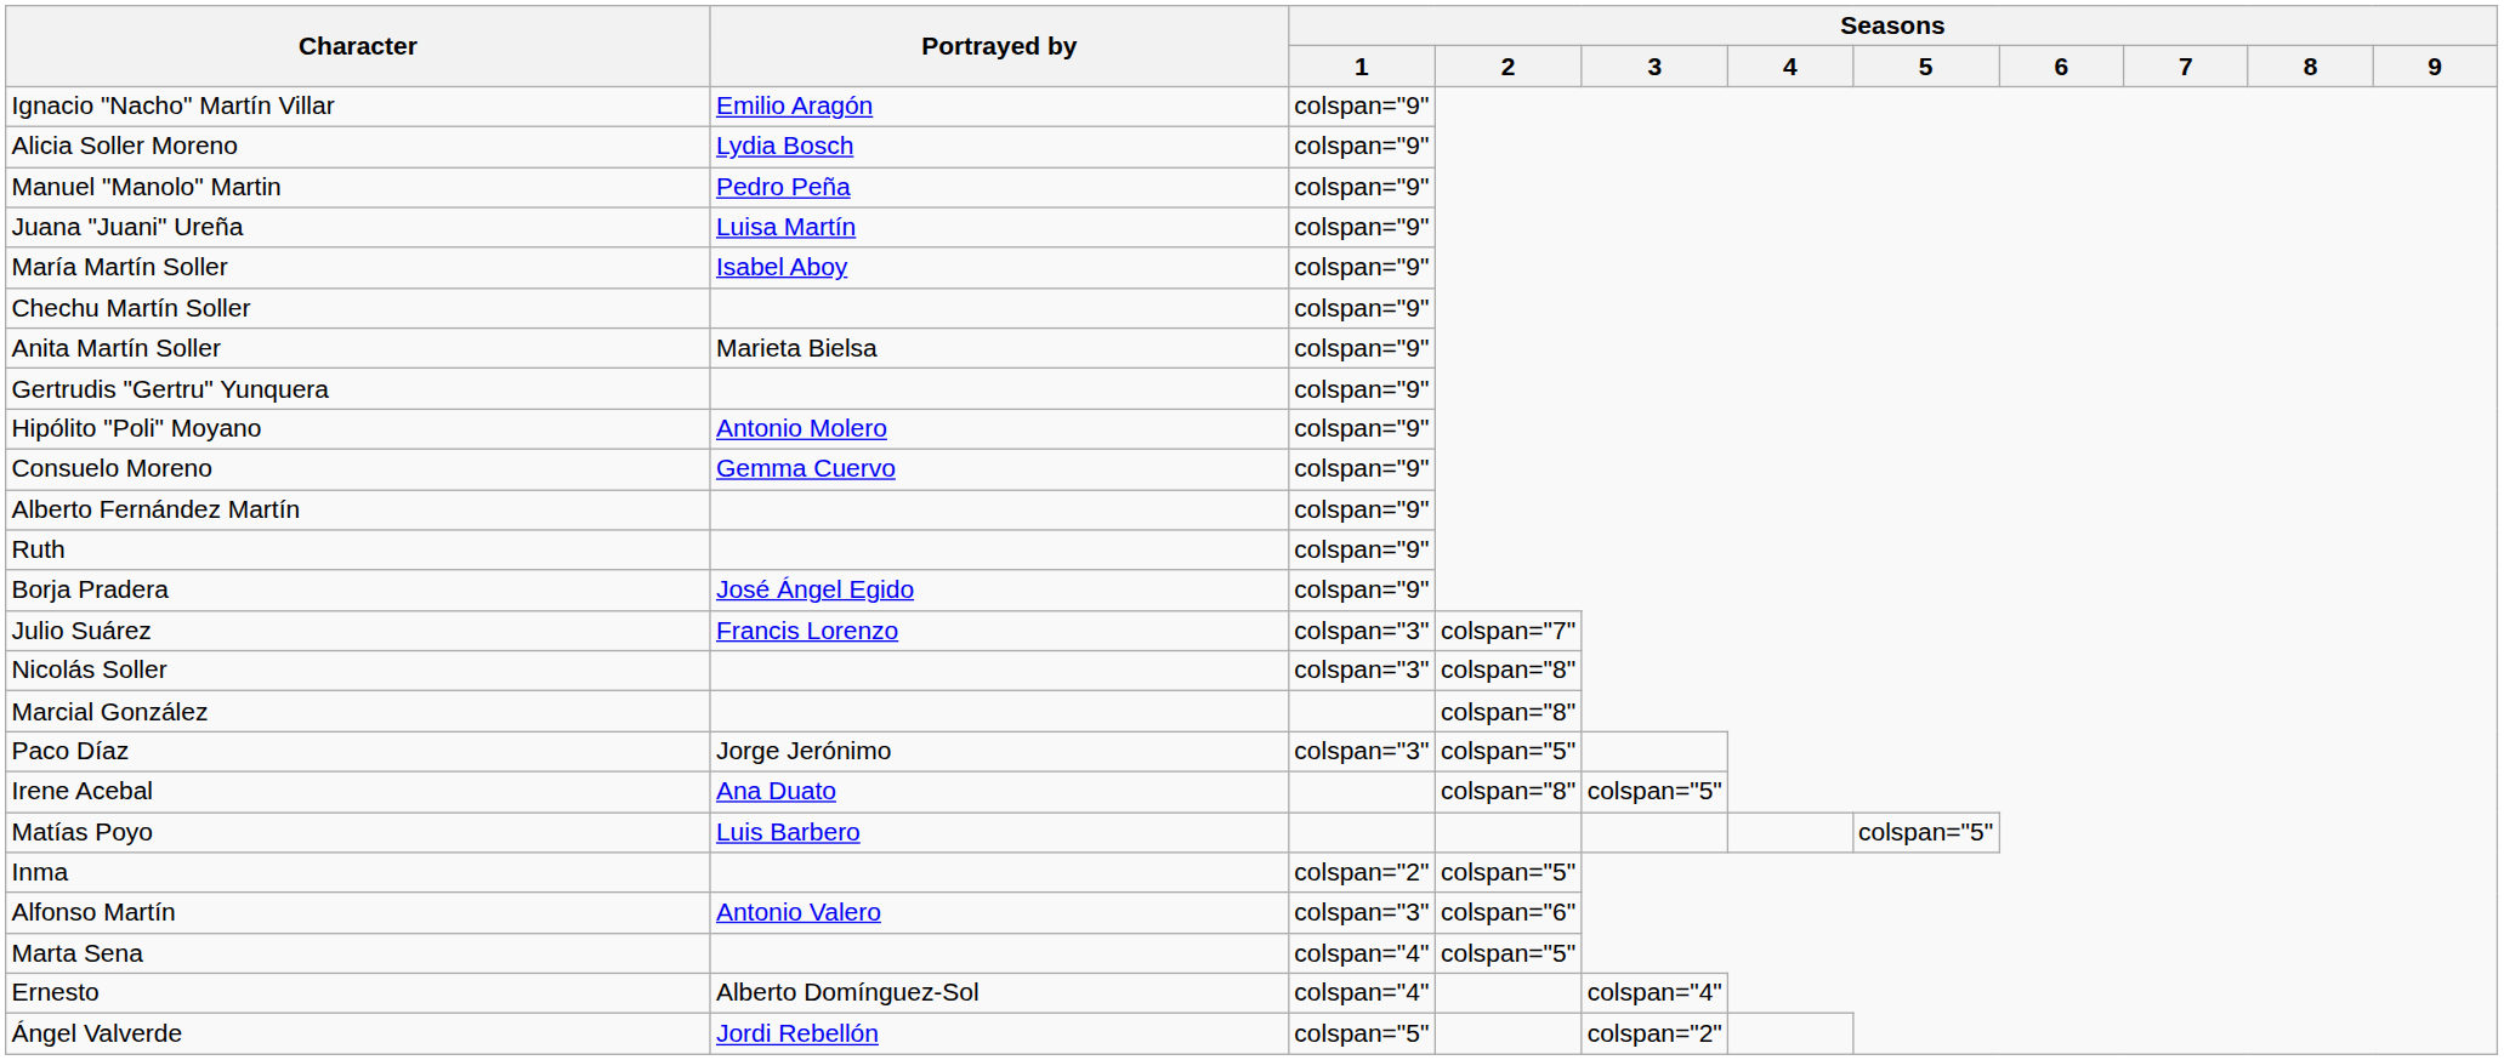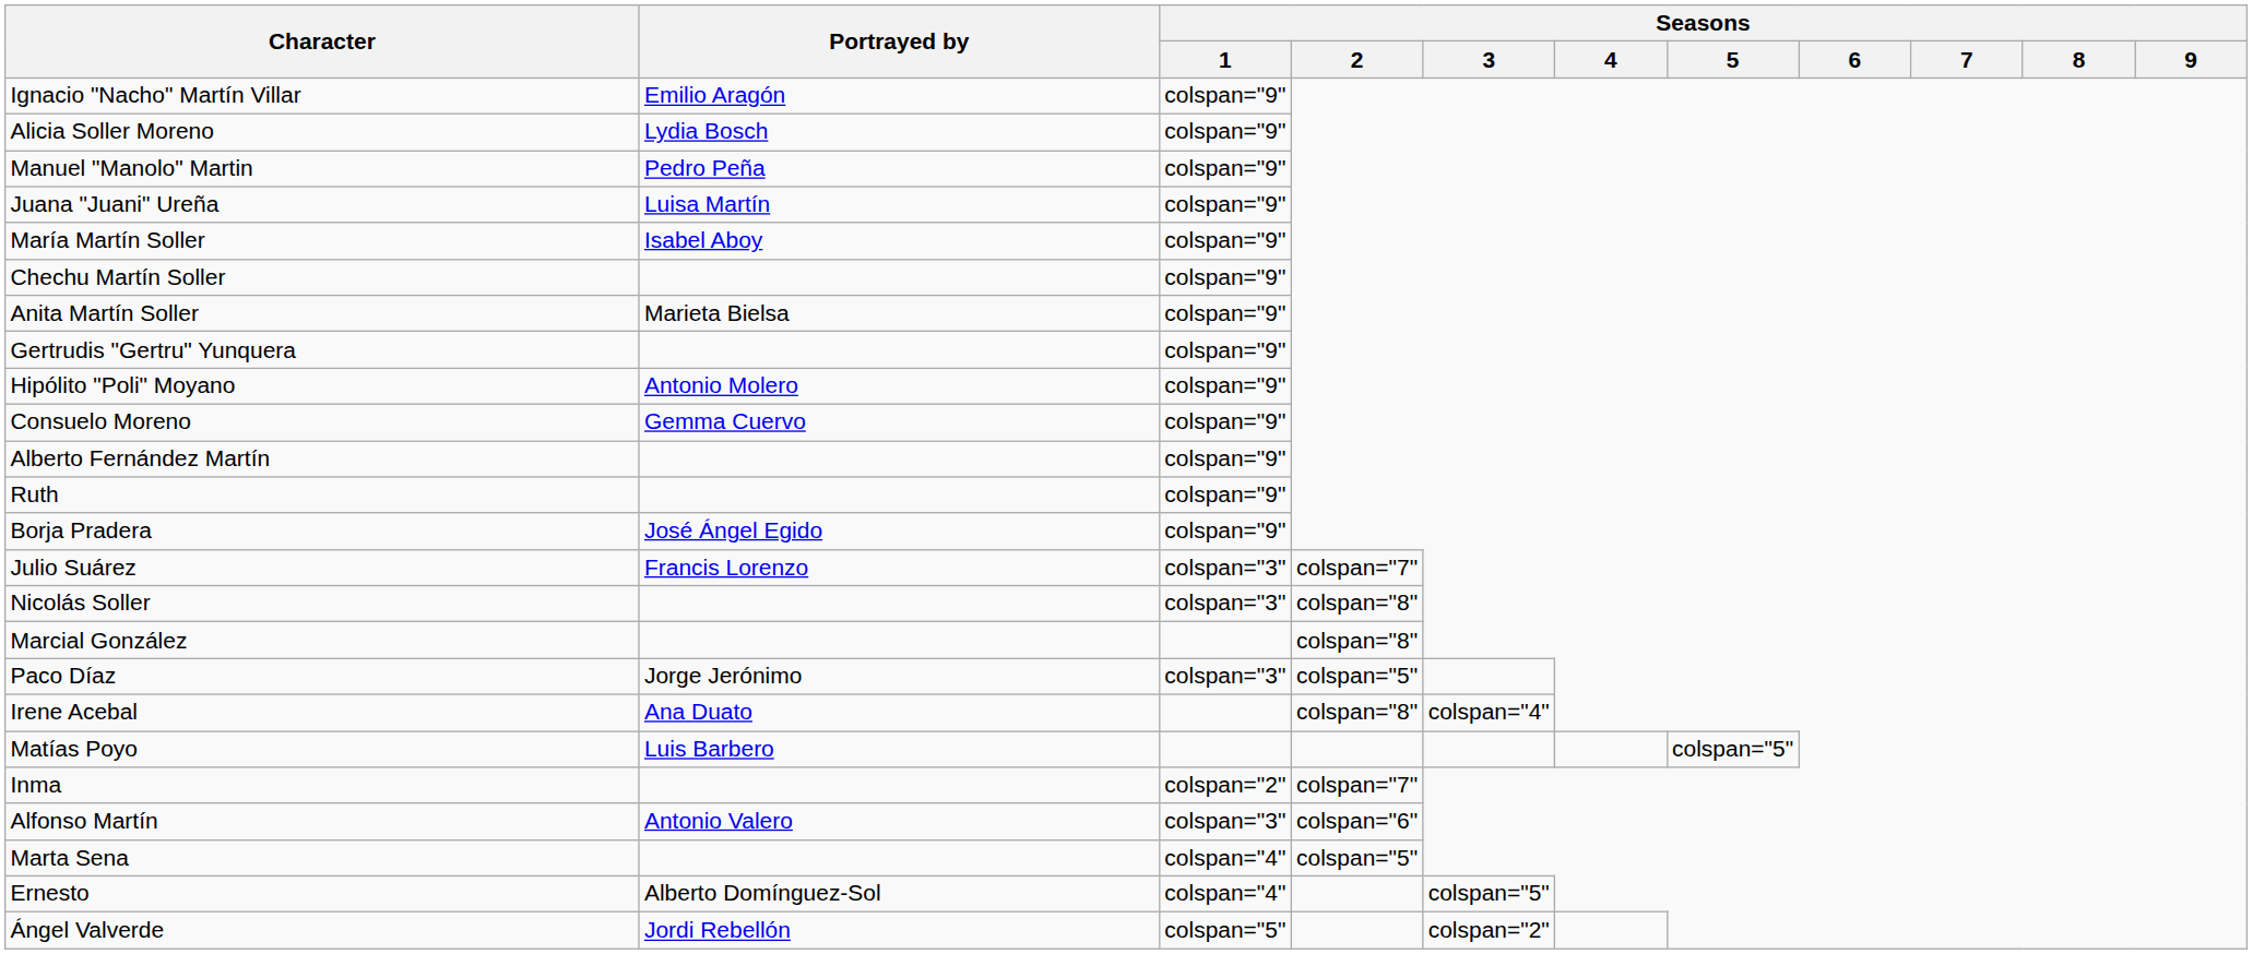Irene Acebal | Seasons / 3: colspan="5" -> colspan="4"
Inma | Seasons / 2: colspan="5" -> colspan="7"
Ernesto | Seasons / 3: colspan="4" -> colspan="5"
